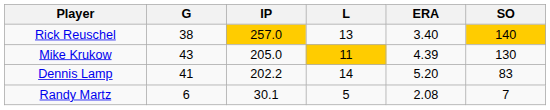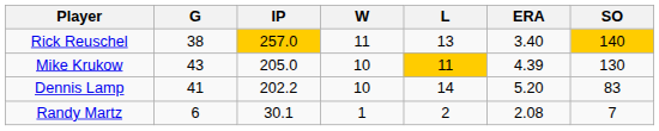+ column: W | 11 | 10 | 10 | 1
Randy Martz | L: 5 -> 2
